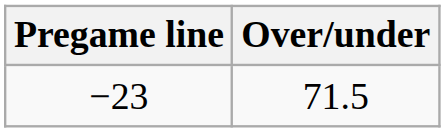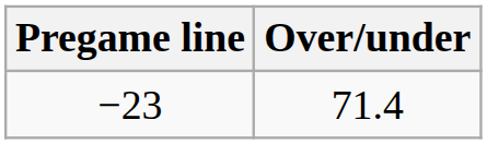−23 | Over/under: 71.5 -> 71.4
